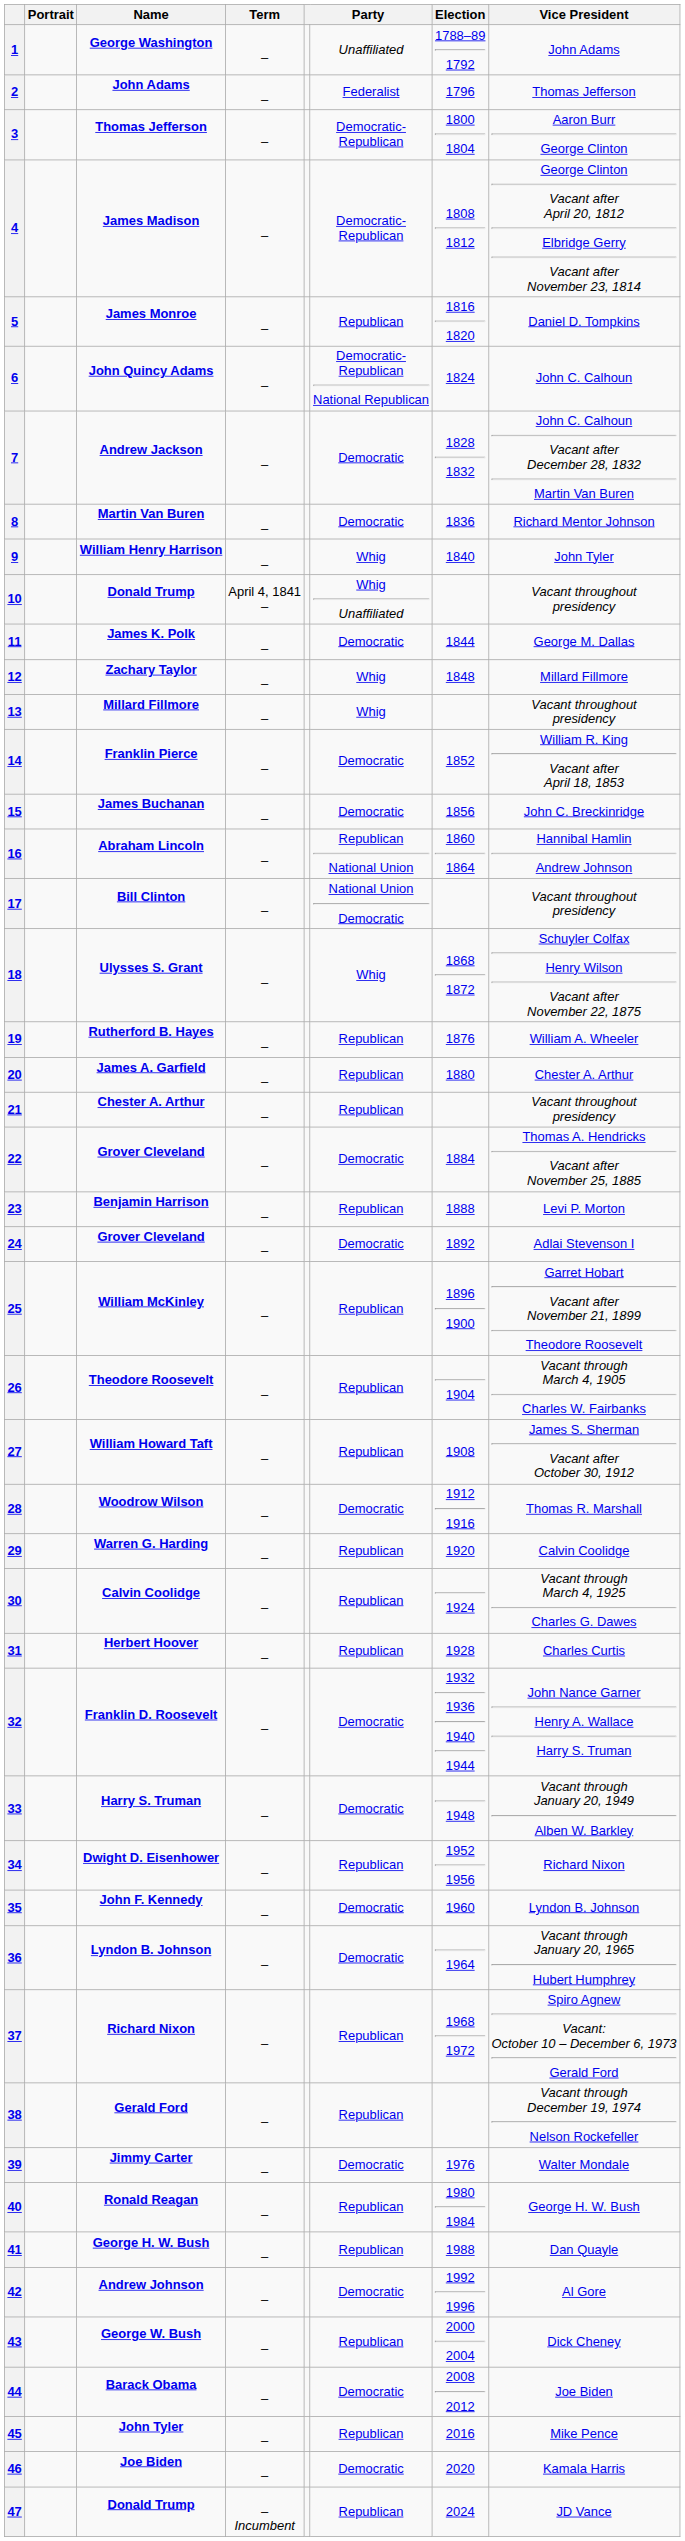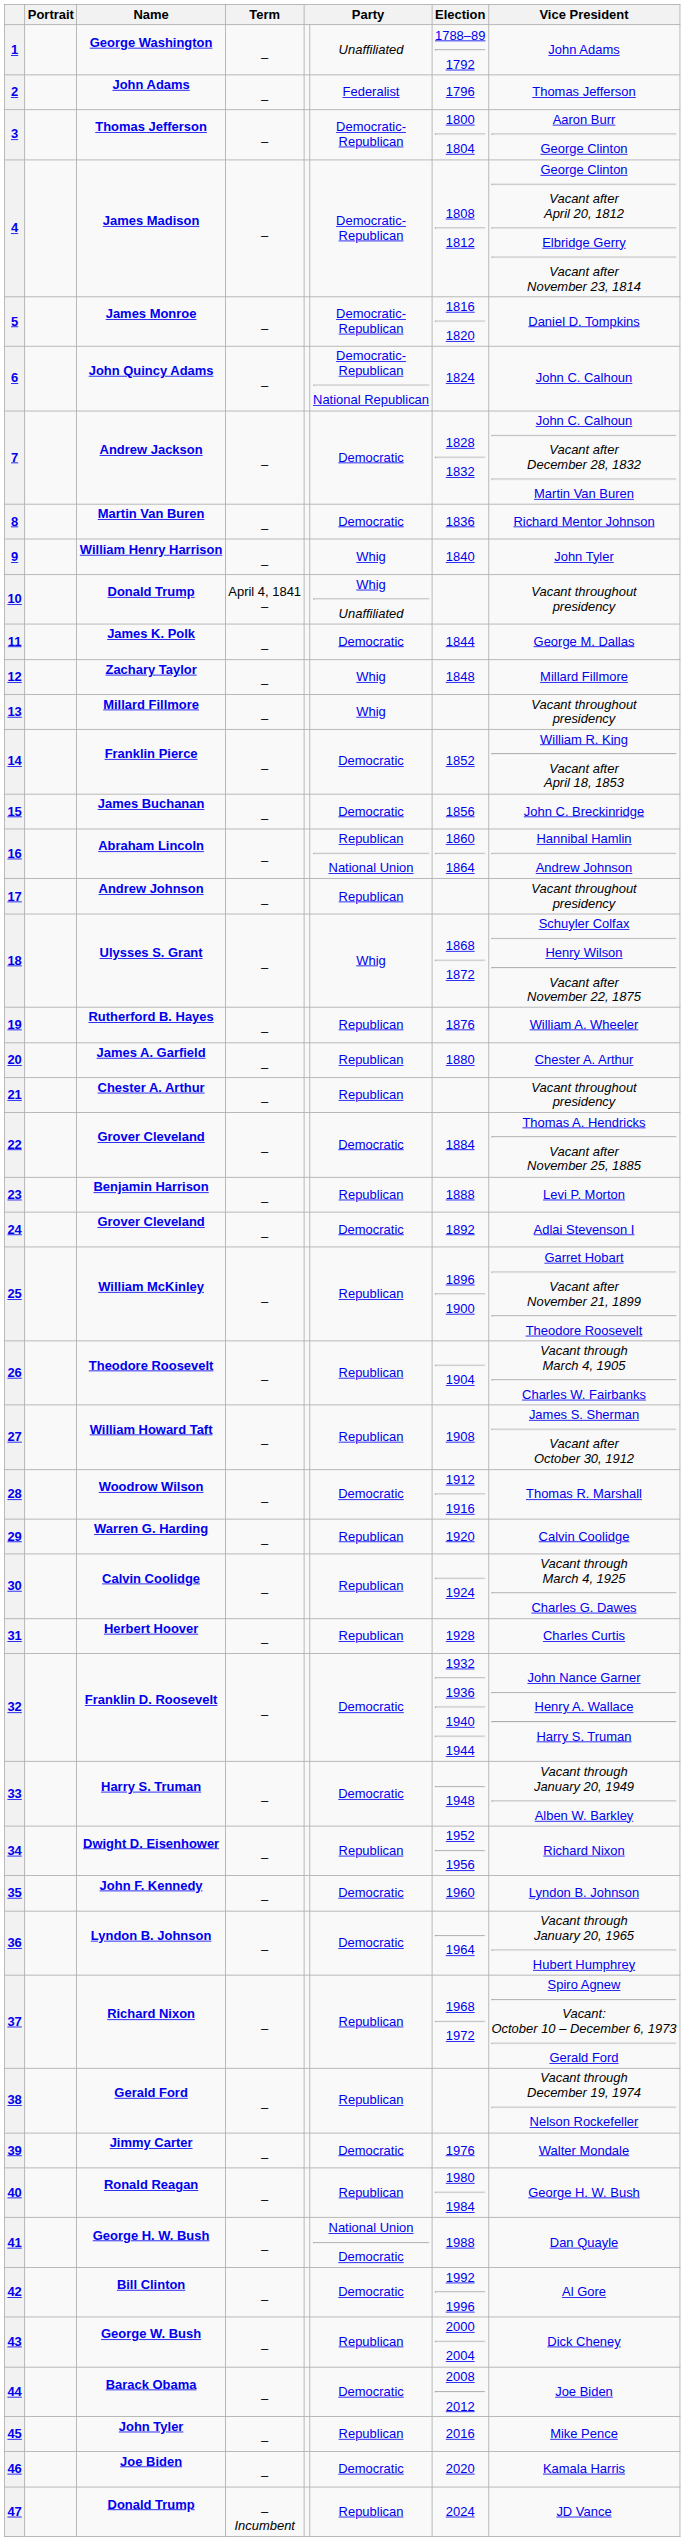5 | column 6: Republican -> Democratic- Republican
17 | Name: Bill Clinton -> Andrew Johnson
17 | column 6: National Union Democratic -> Republican
41 | column 6: Republican -> National Union Democratic
42 | Name: Andrew Johnson -> Bill Clinton
